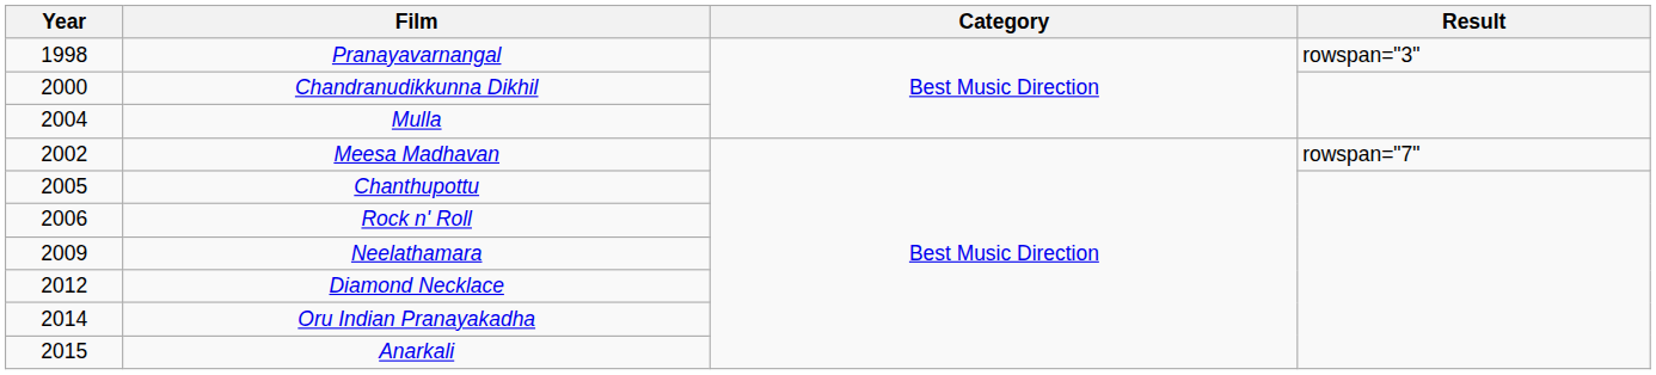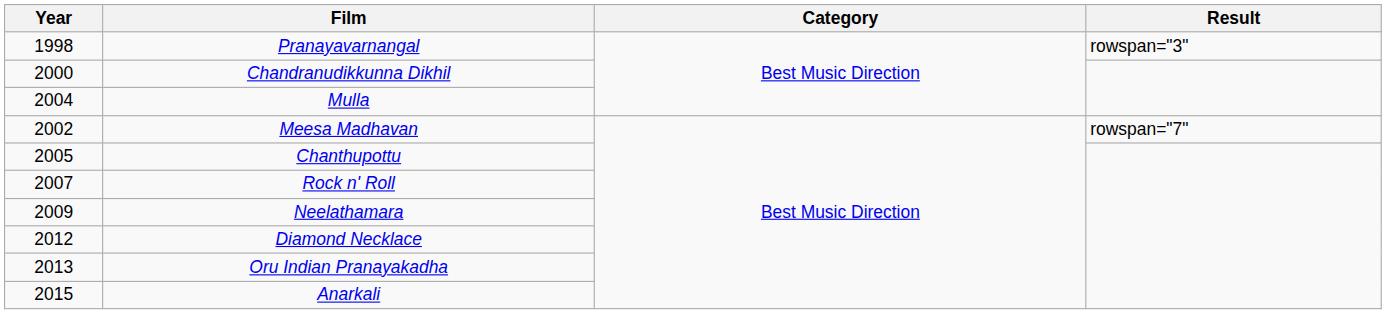Rock n' Roll | Year: 2006 -> 2007
Oru Indian Pranayakadha | Year: 2014 -> 2013
